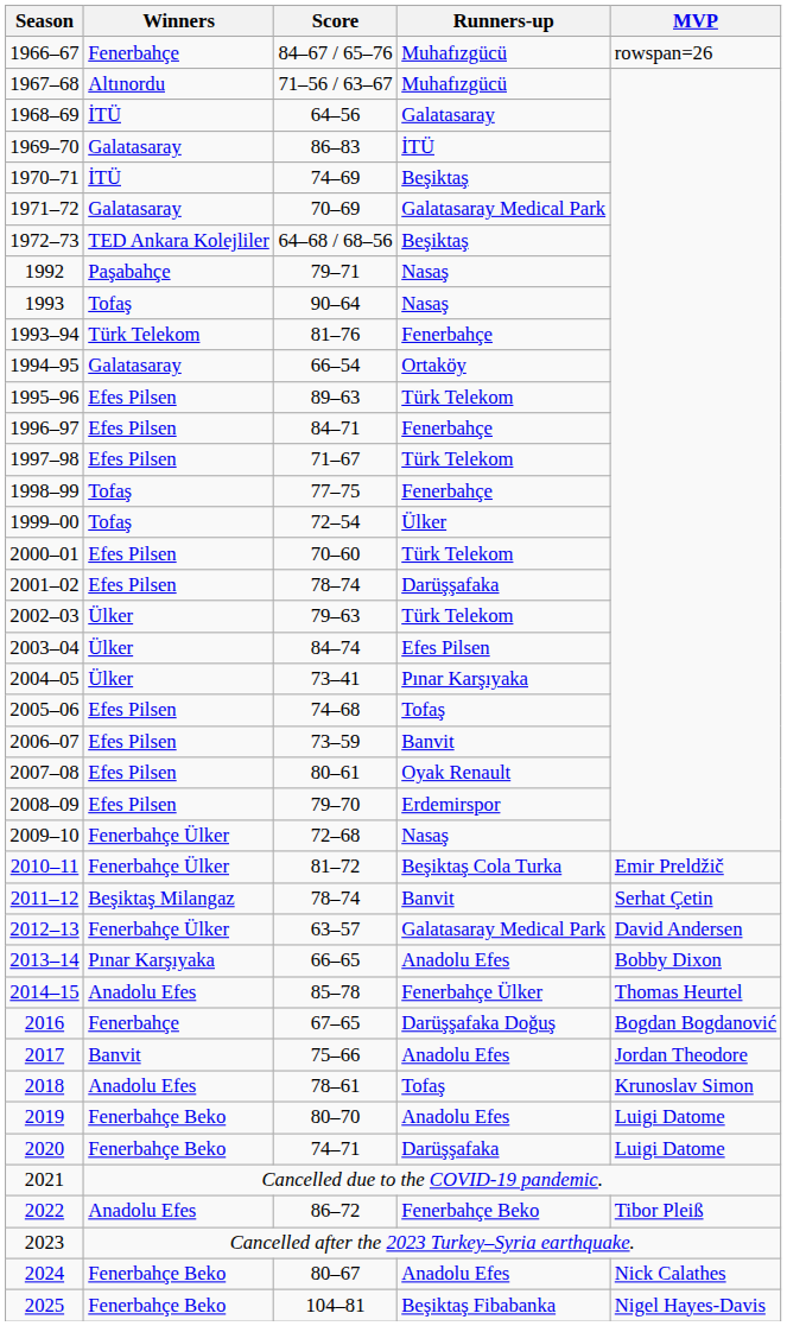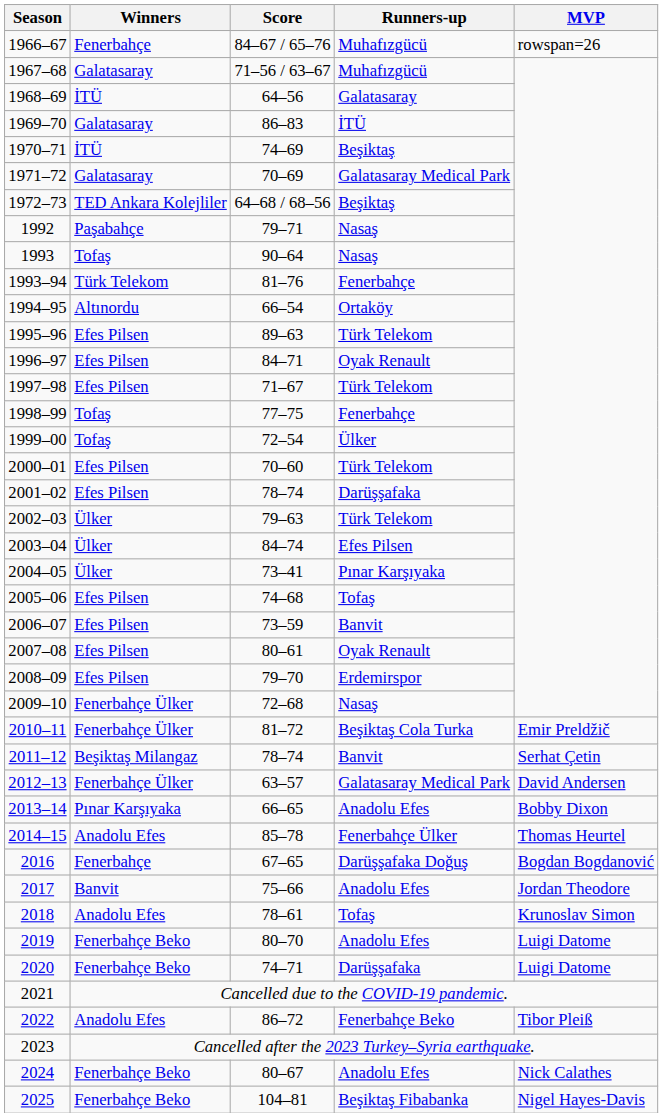1967–68 | Winners: Altınordu -> Galatasaray
1994–95 | Winners: Galatasaray -> Altınordu
1996–97 | Runners-up: Fenerbahçe -> Oyak Renault
